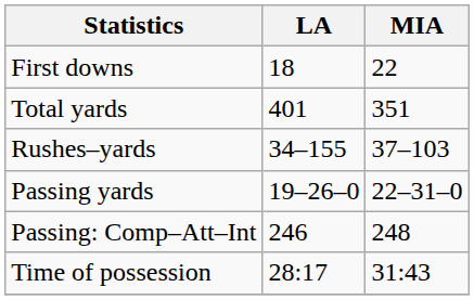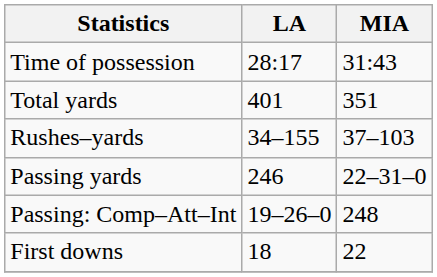rows swapped: First downs <-> Time of possession
Passing yards | LA: 19–26–0 -> 246
Passing: Comp–Att–Int | LA: 246 -> 19–26–0
